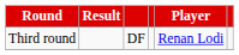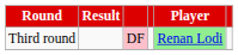Third round | column 3: no background -> pink background
Third round | Player: no background -> lightgreen background
